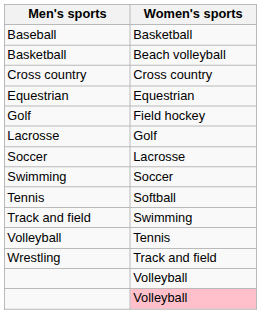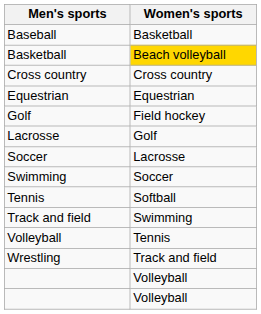row 3 | Women's sports: no background -> gold background
row 15 | Women's sports: pink background -> no background
